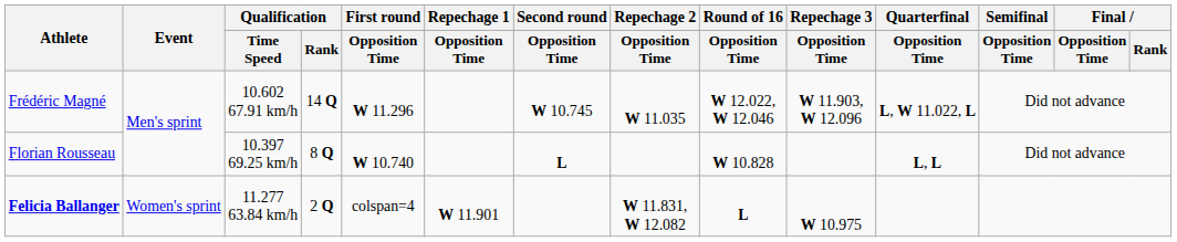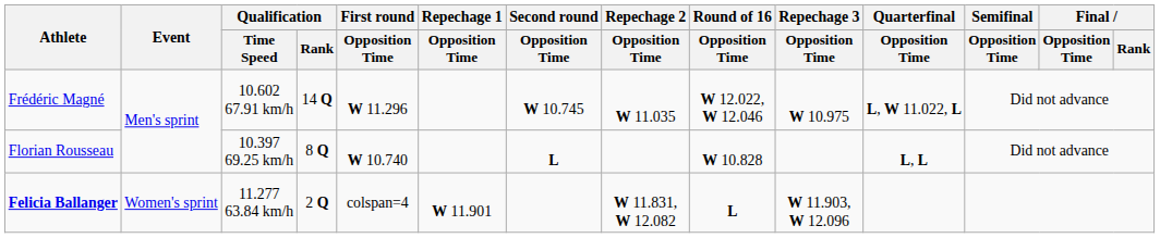Frédéric Magné | Repechage 3 / Opposition Time: W 11.903, W 12.096 -> W 10.975
Felicia Ballanger | Repechage 3 / Opposition Time: W 10.975 -> W 11.903, W 12.096
